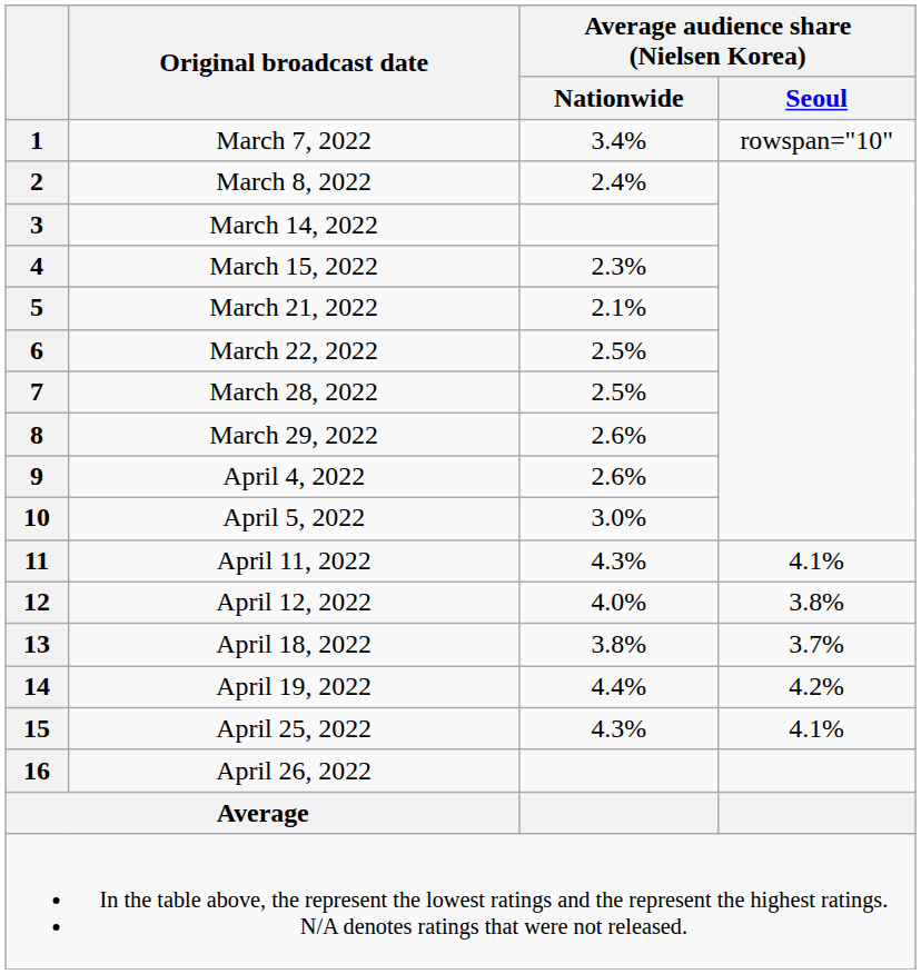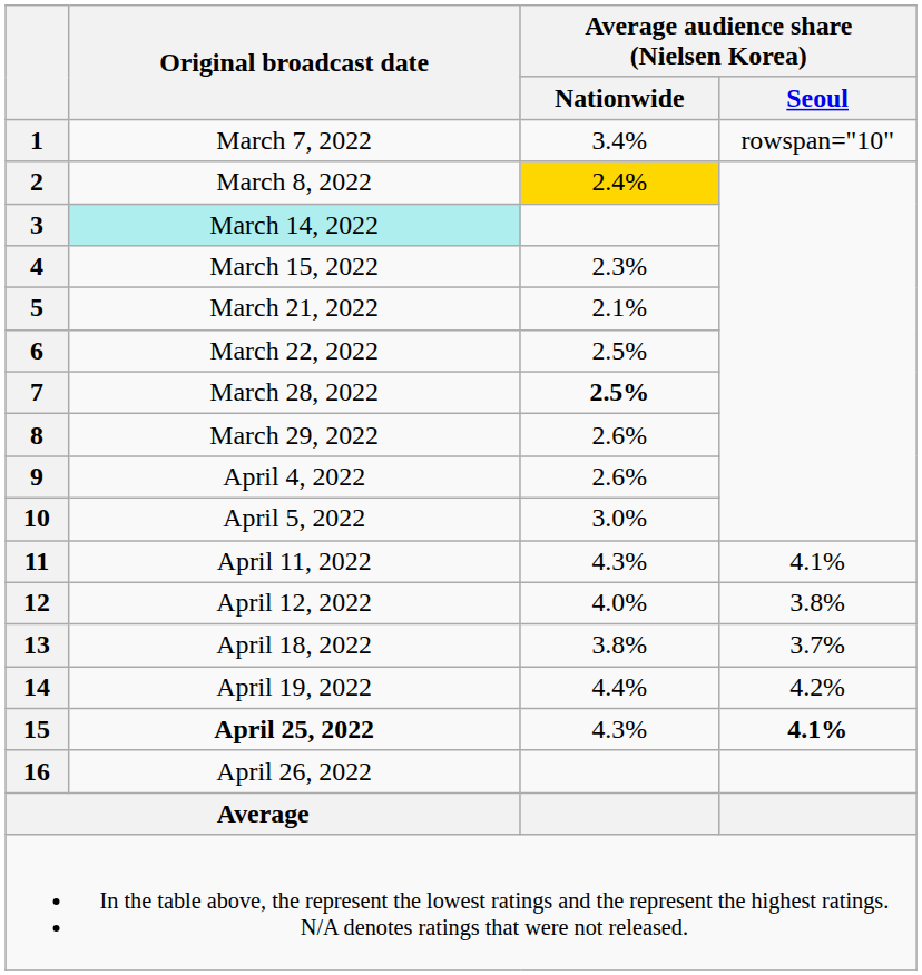2 | Average audience share (Nielsen Korea) / Nationwide: no background -> gold background
3 | Original broadcast date: no background -> paleturquoise background
7 | Average audience share (Nielsen Korea) / Nationwide: normal -> bold
15 | Original broadcast date: normal -> bold
15 | Average audience share (Nielsen Korea) / Seoul: normal -> bold
